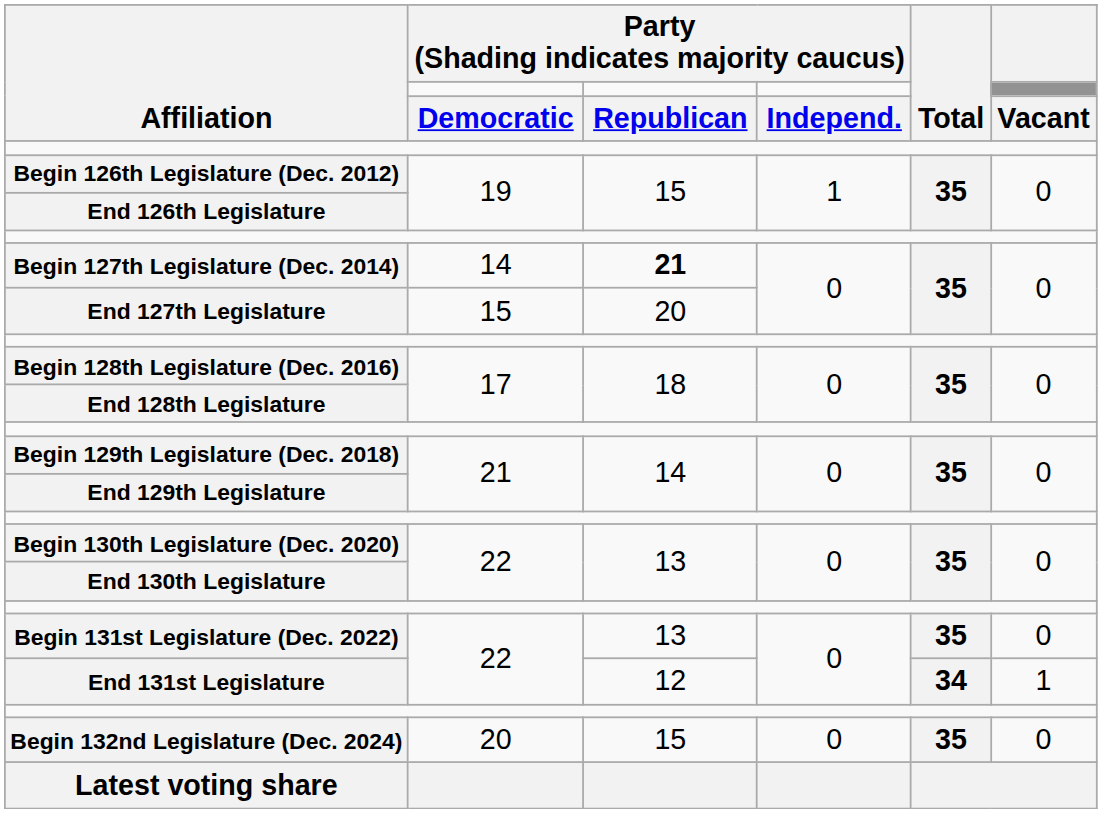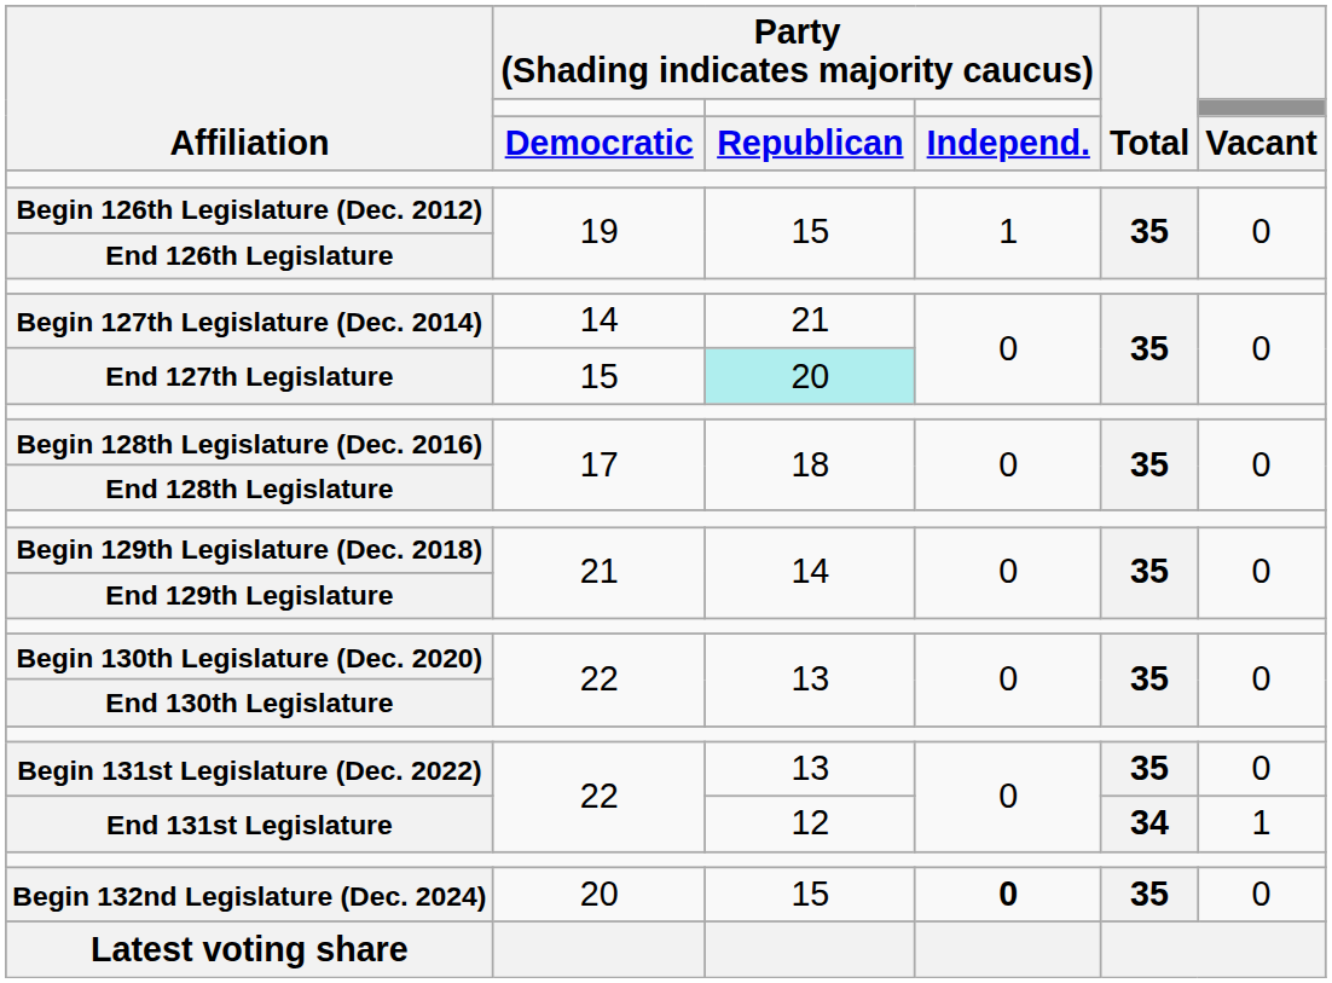Begin 127th Legislature (Dec. 2014) | column 3: bold -> normal
End 127th Legislature | column 3: no background -> paleturquoise background
Begin 132nd Legislature (Dec. 2024) | column 4: normal -> bold
